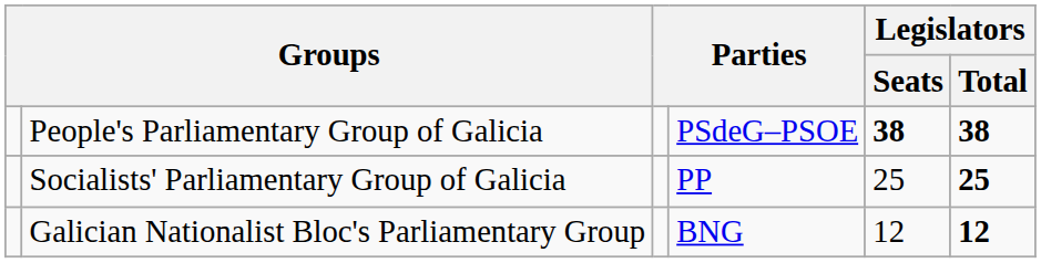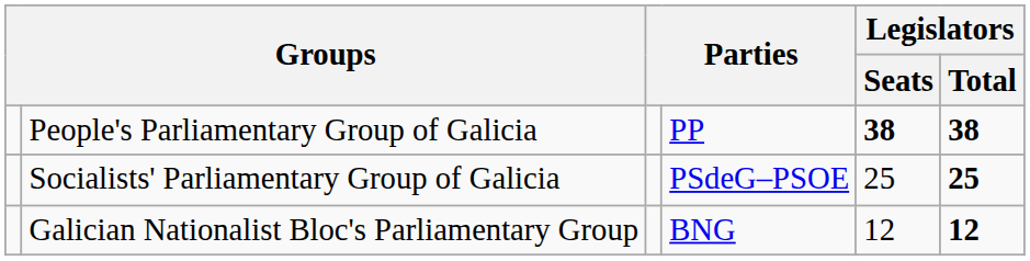People's Parliamentary Group of Galicia | column 4: PSdeG–PSOE -> PP
Socialists' Parliamentary Group of Galicia | column 4: PP -> PSdeG–PSOE
